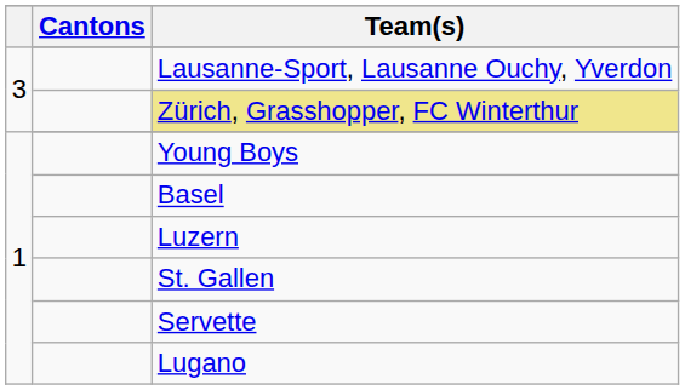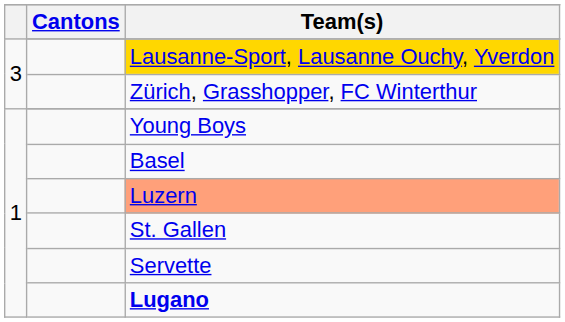Lausanne-Sport, Lausanne Ouchy, Yverdon | Team(s): no background -> gold background
Zürich, Grasshopper, FC Winterthur | Team(s): khaki background -> no background
Luzern | Team(s): no background -> lightsalmon background
Lugano | Team(s): normal -> bold
